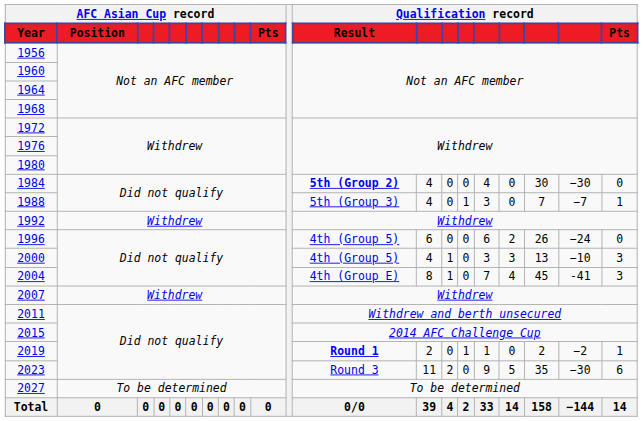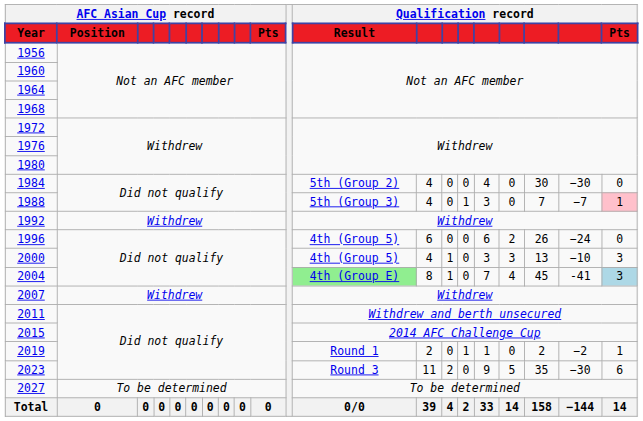1984 | Qualification record / Result: bold -> normal
1988 | Qualification record / Pts: no background -> pink background
2004 | Qualification record / Result: no background -> lightgreen background
2004 | Qualification record / Pts: no background -> lightblue background
2019 | Qualification record / Result: bold -> normal
